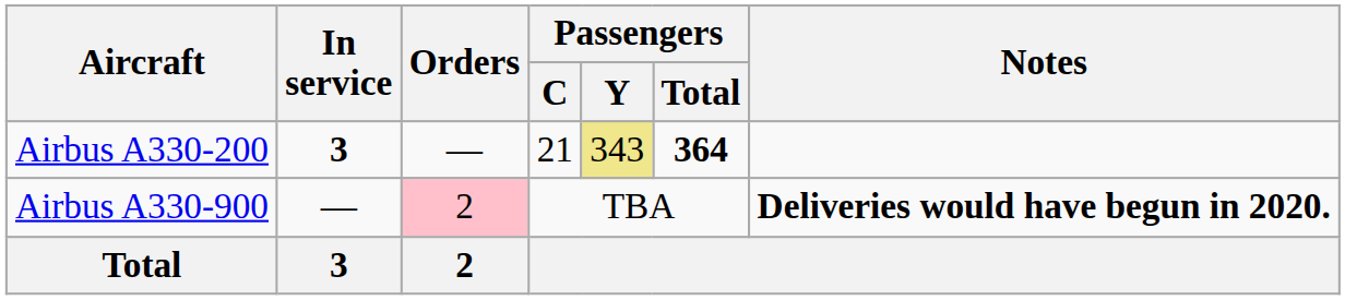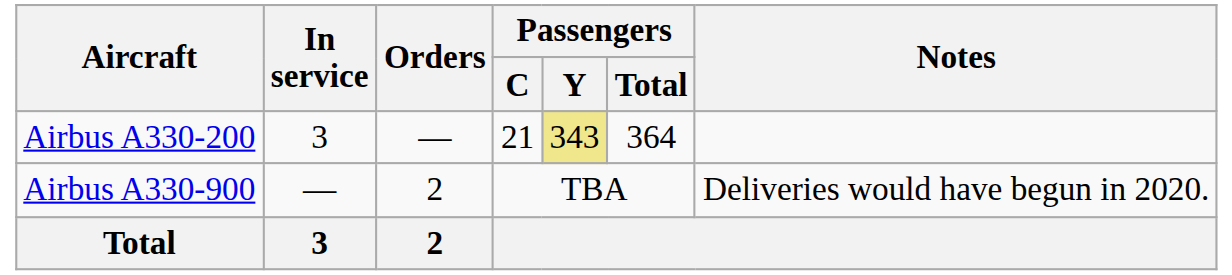Airbus A330-200 | In service: bold -> normal
Airbus A330-200 | Passengers / Total: bold -> normal
Airbus A330-900 | Orders: pink background -> no background
Airbus A330-900 | Notes: bold -> normal
